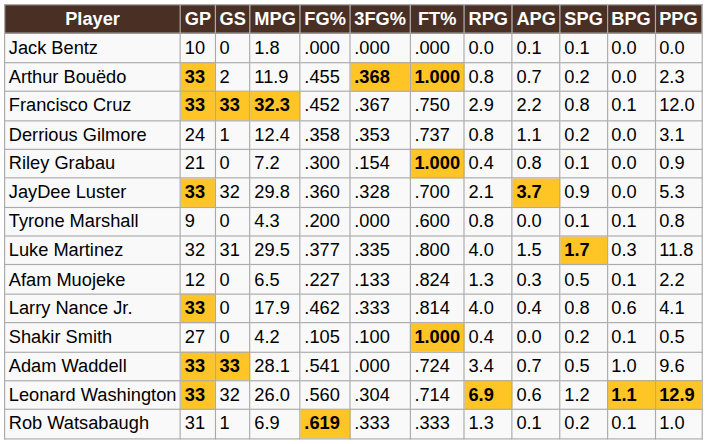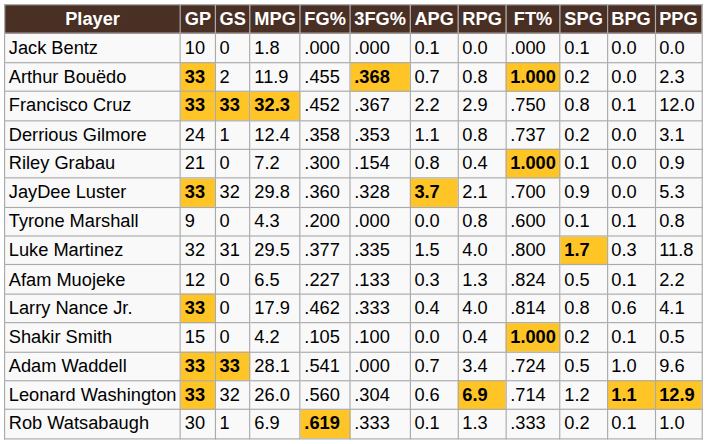columns swapped: FT% <-> APG
Shakir Smith | GP: 27 -> 15
Rob Watsabaugh | GP: 31 -> 30
